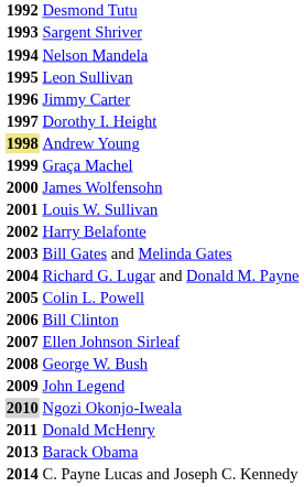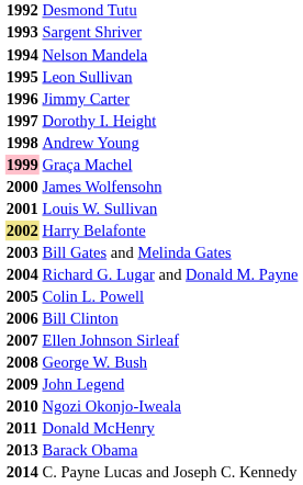Andrew Young | column 1: khaki background -> no background
Graça Machel | column 1: no background -> pink background
Harry Belafonte | column 1: no background -> khaki background
Ngozi Okonjo-Iweala | column 1: lightgrey background -> no background
